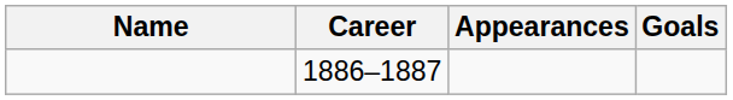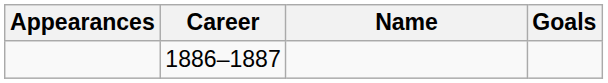columns swapped: Name <-> Appearances
